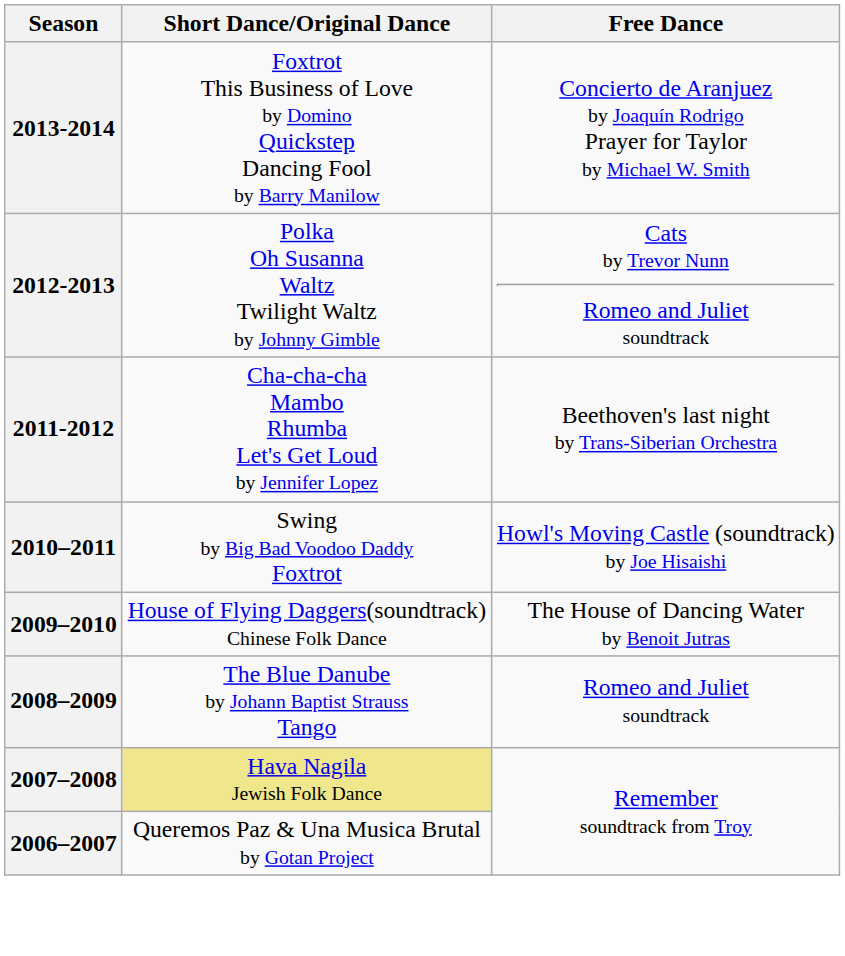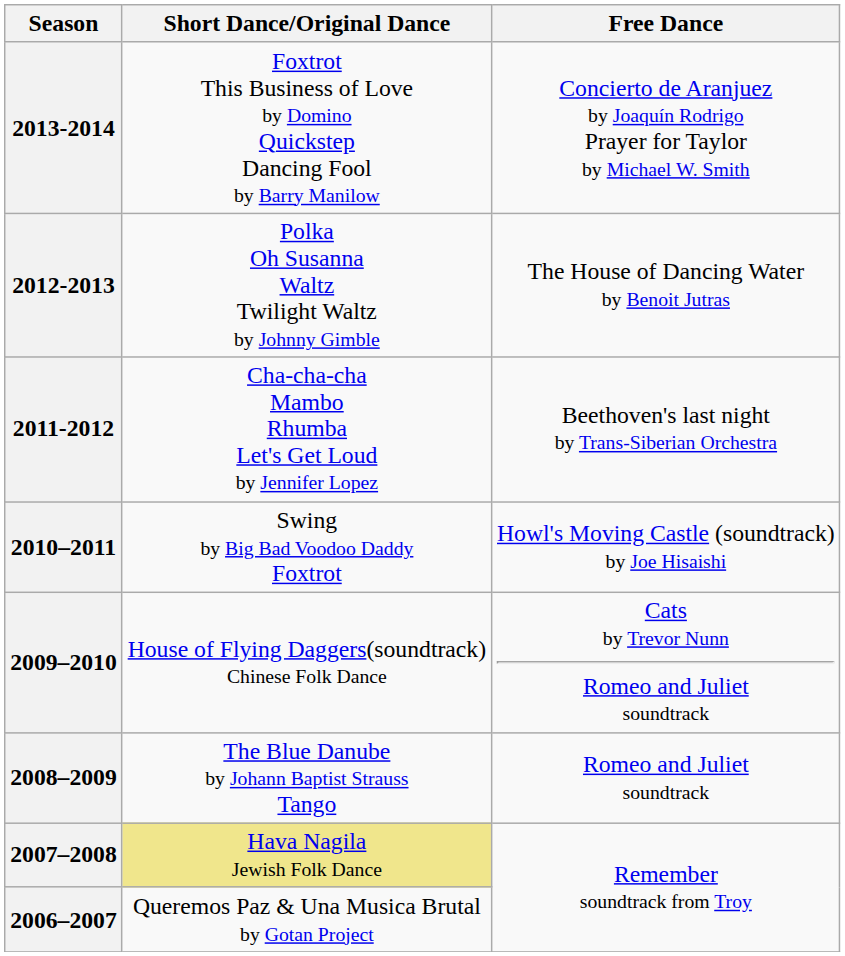2012-2013 | Free Dance: Cats by Trevor Nunn Romeo and Juliet soundtrack -> The House of Dancing Water by Benoit Jutras
2009–2010 | Free Dance: The House of Dancing Water by Benoit Jutras -> Cats by Trevor Nunn Romeo and Juliet soundtrack
